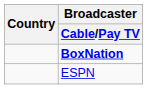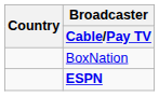BoxNation | Broadcaster / Cable/Pay TV: bold -> normal
ESPN | Broadcaster / Cable/Pay TV: normal -> bold
